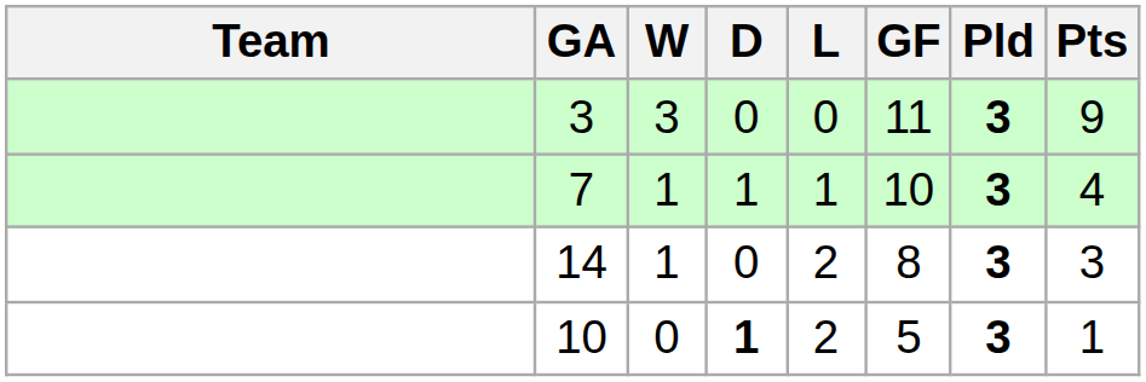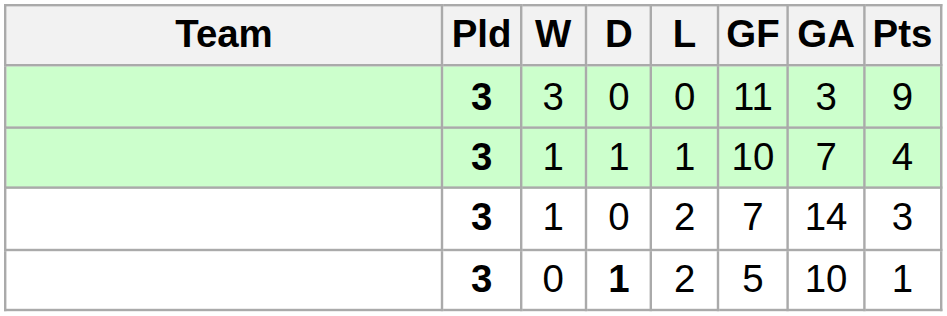columns swapped: Pld <-> GA
row 4 | GF: 8 -> 7
